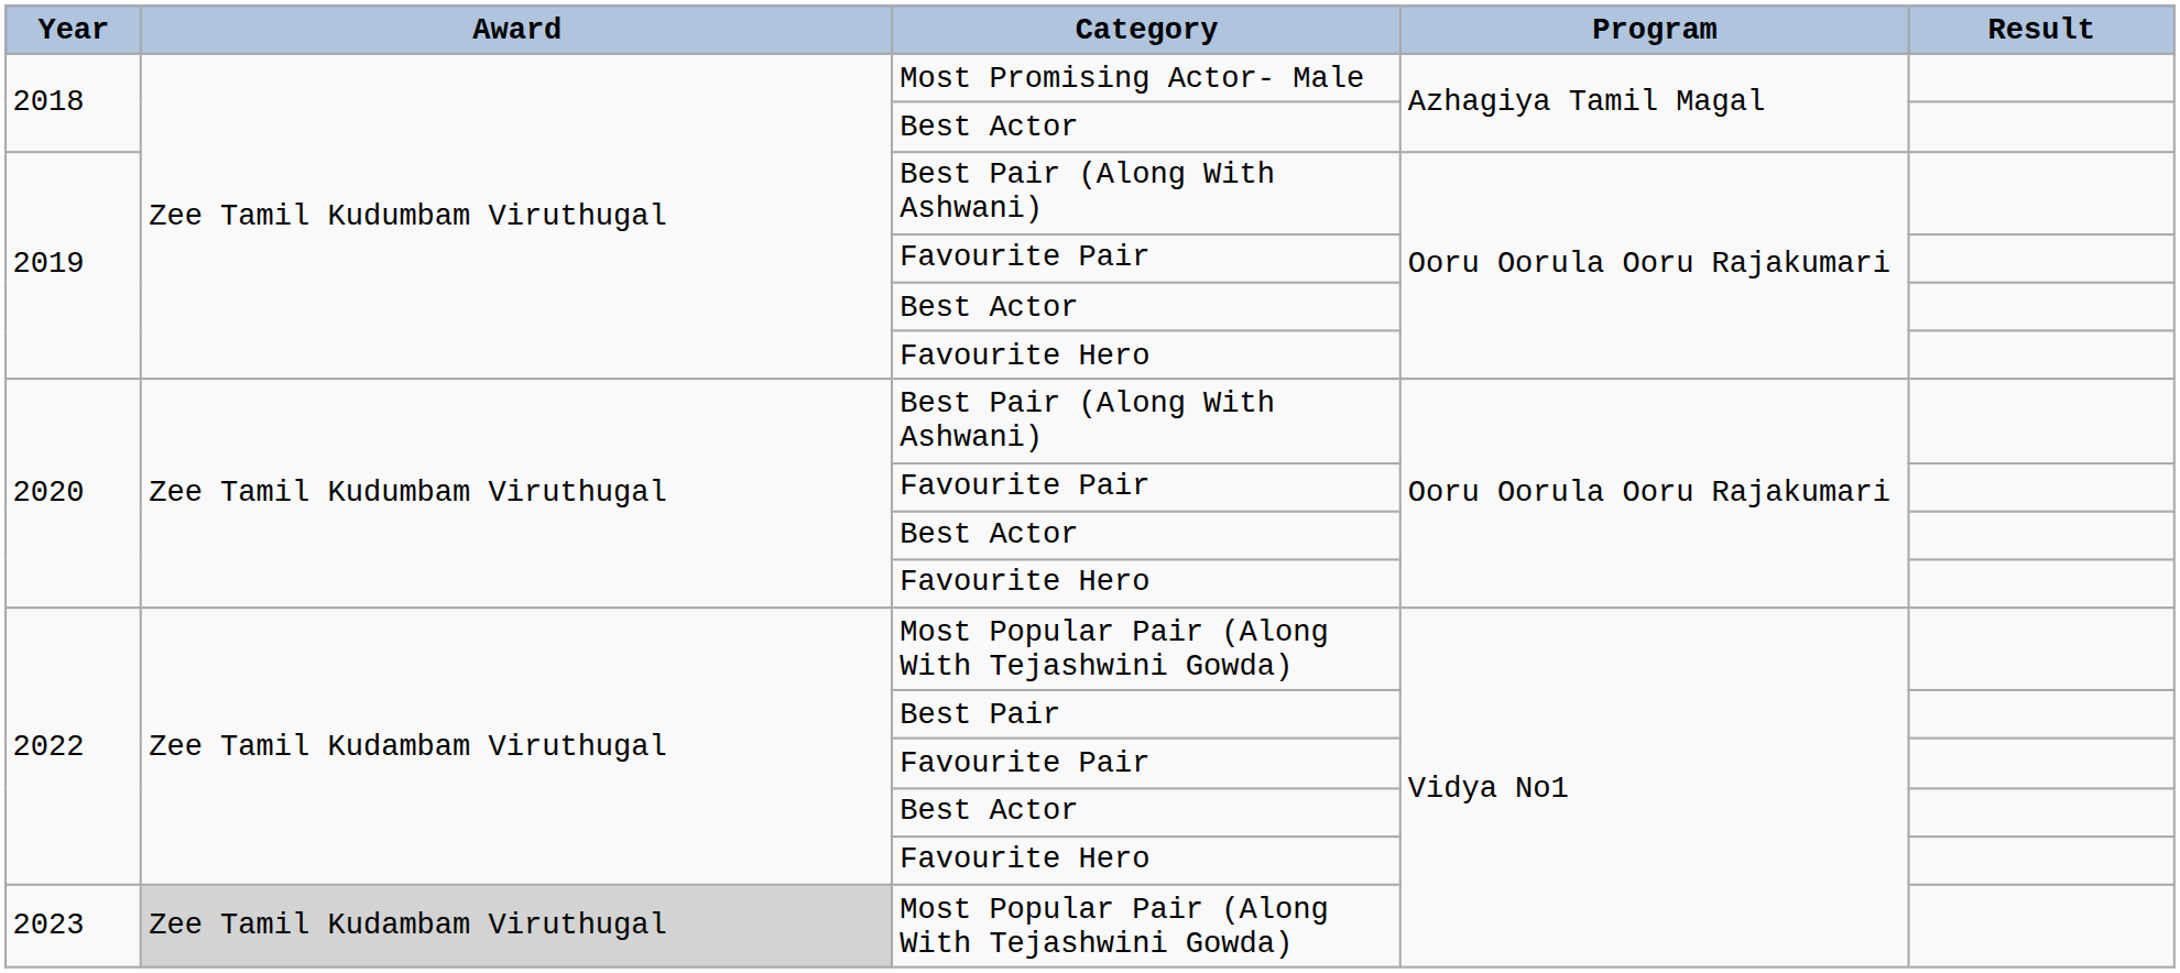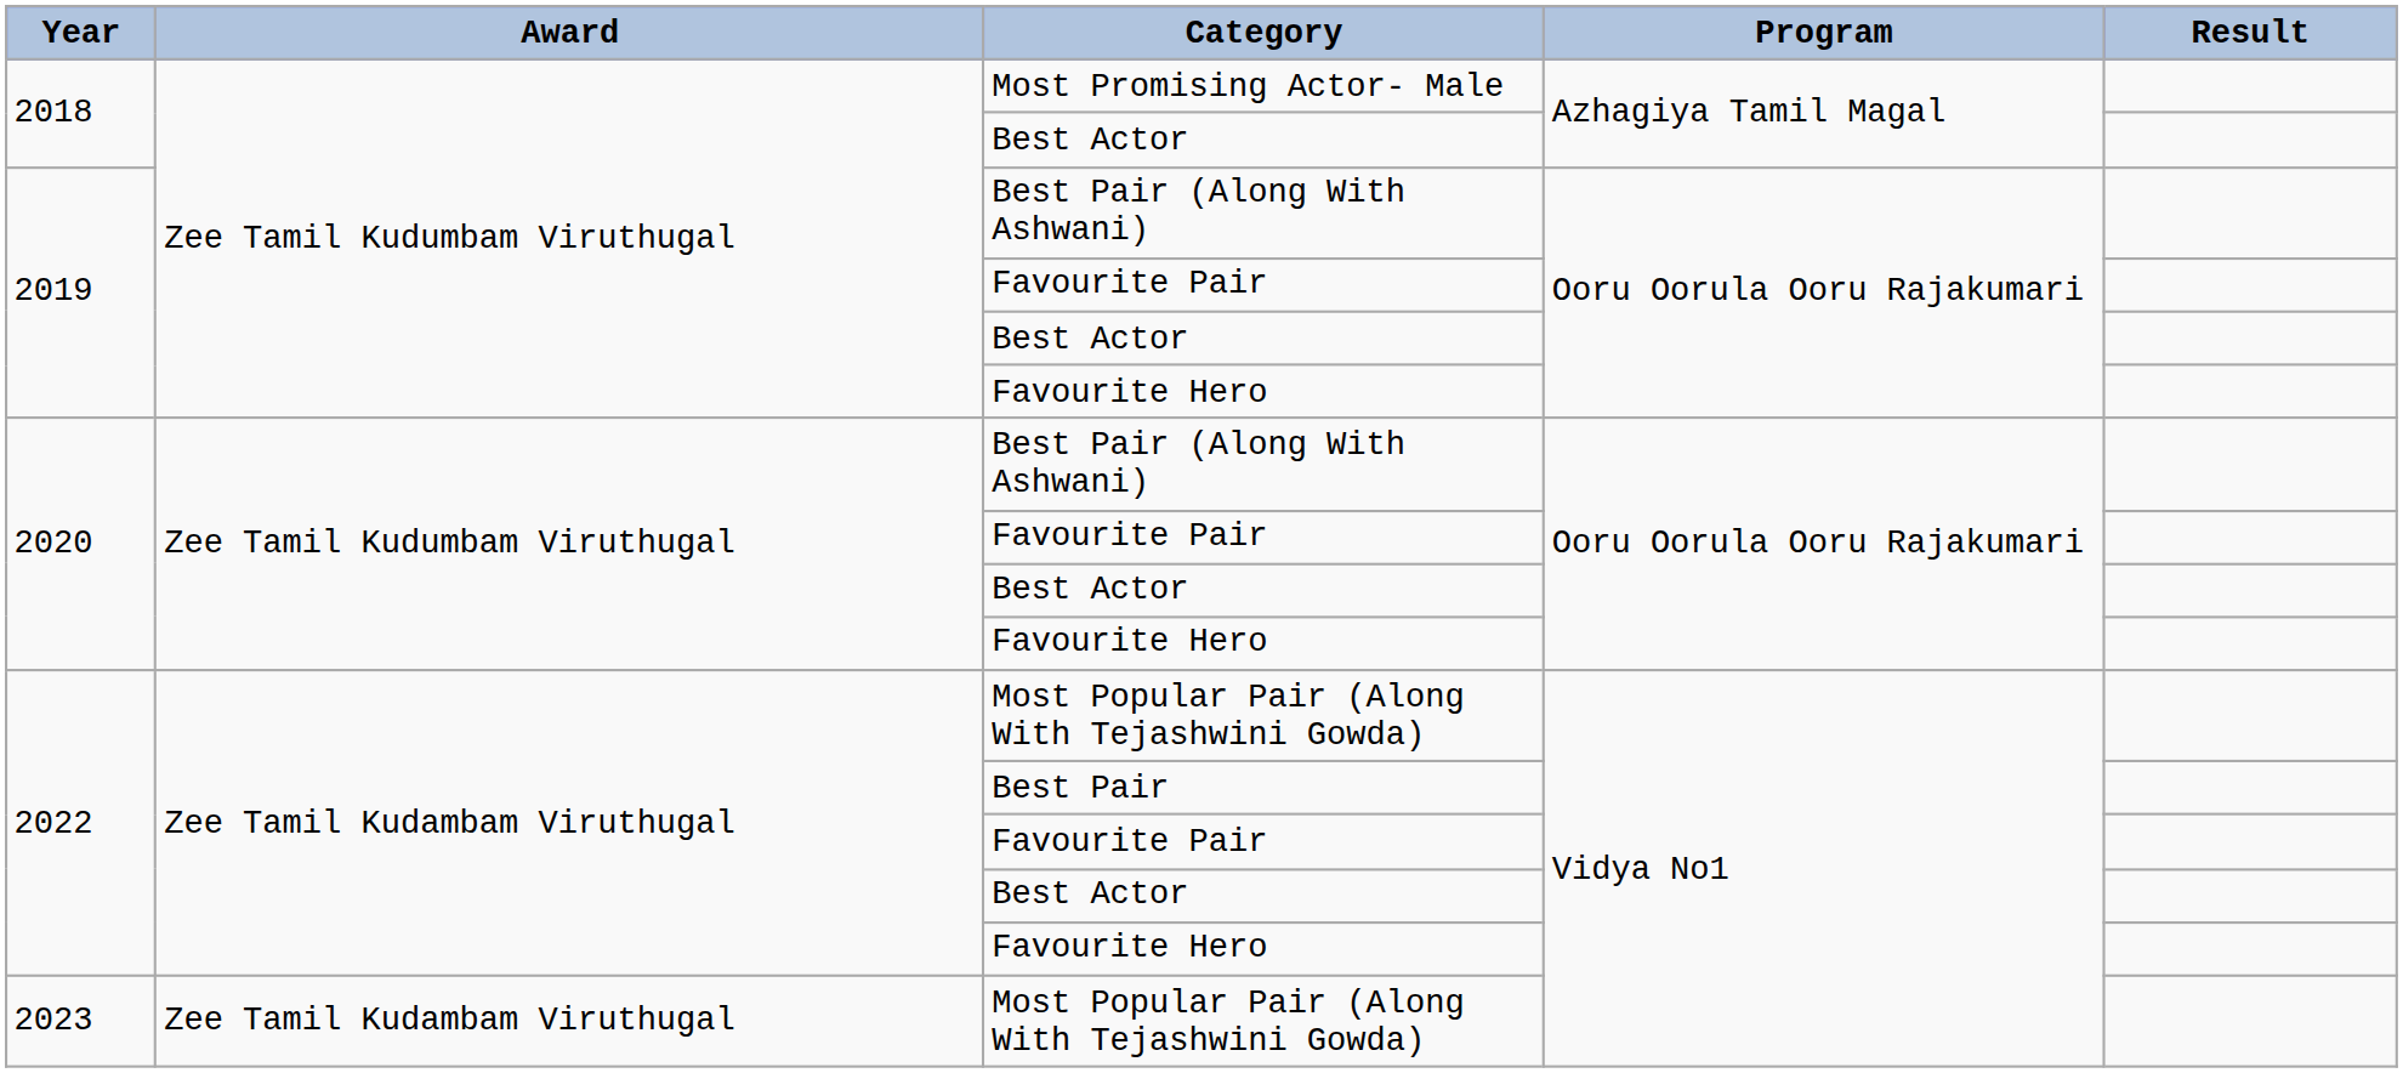2023 / Most Popular Pair (Along With Tejashwini Gowda) | Award: lightgrey background -> no background
